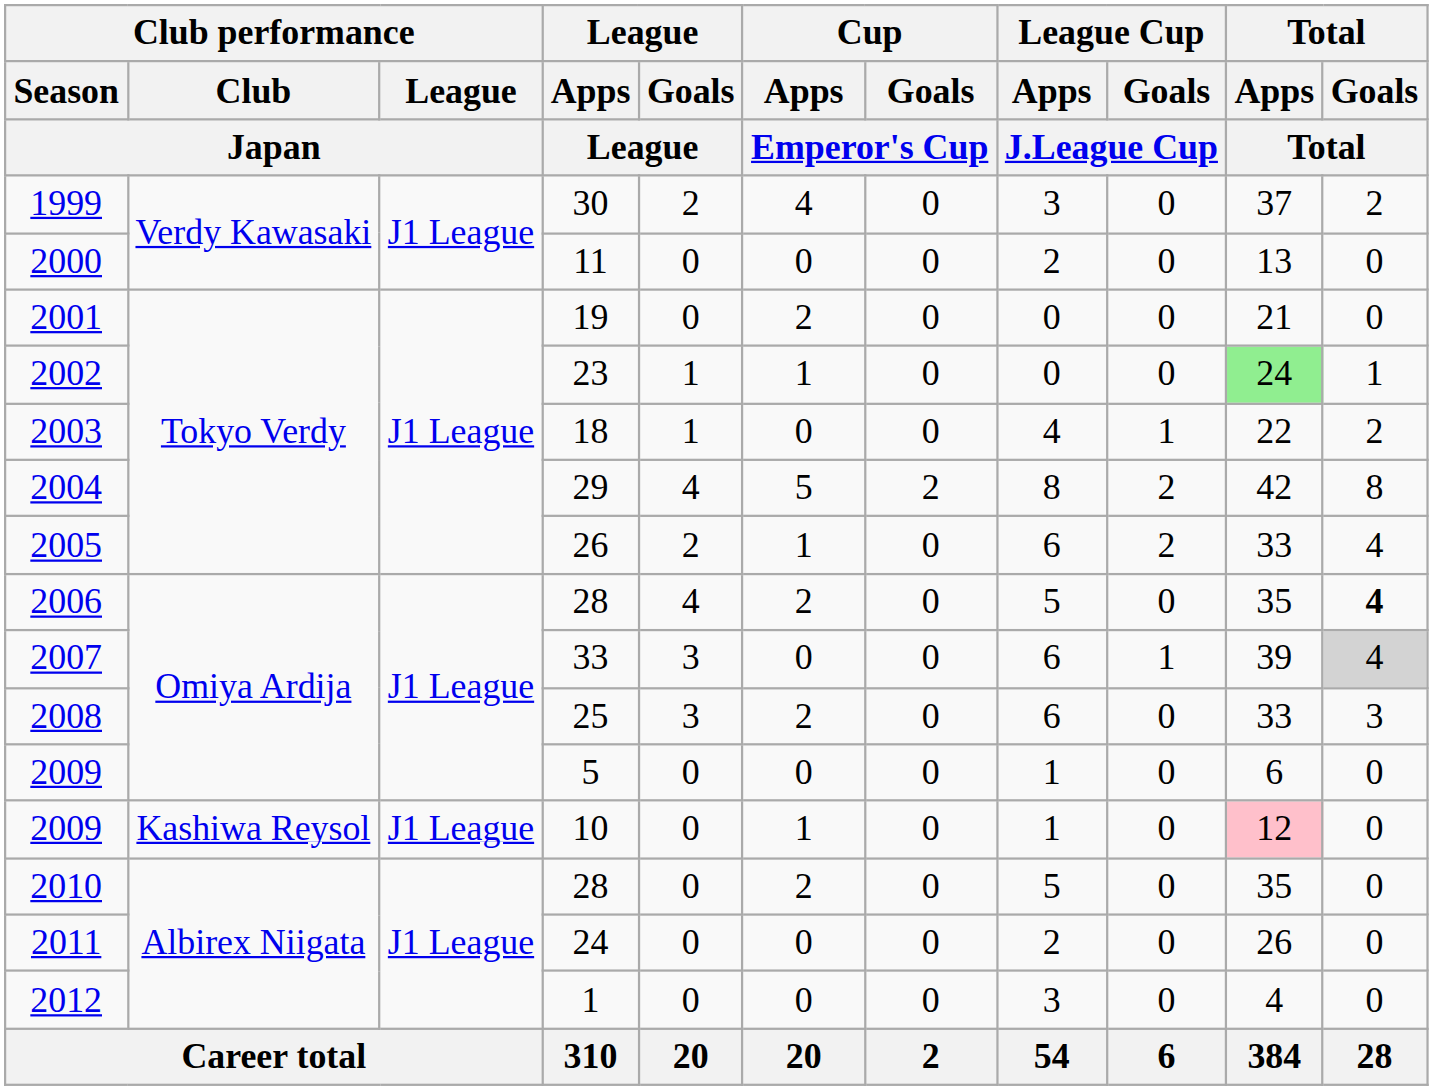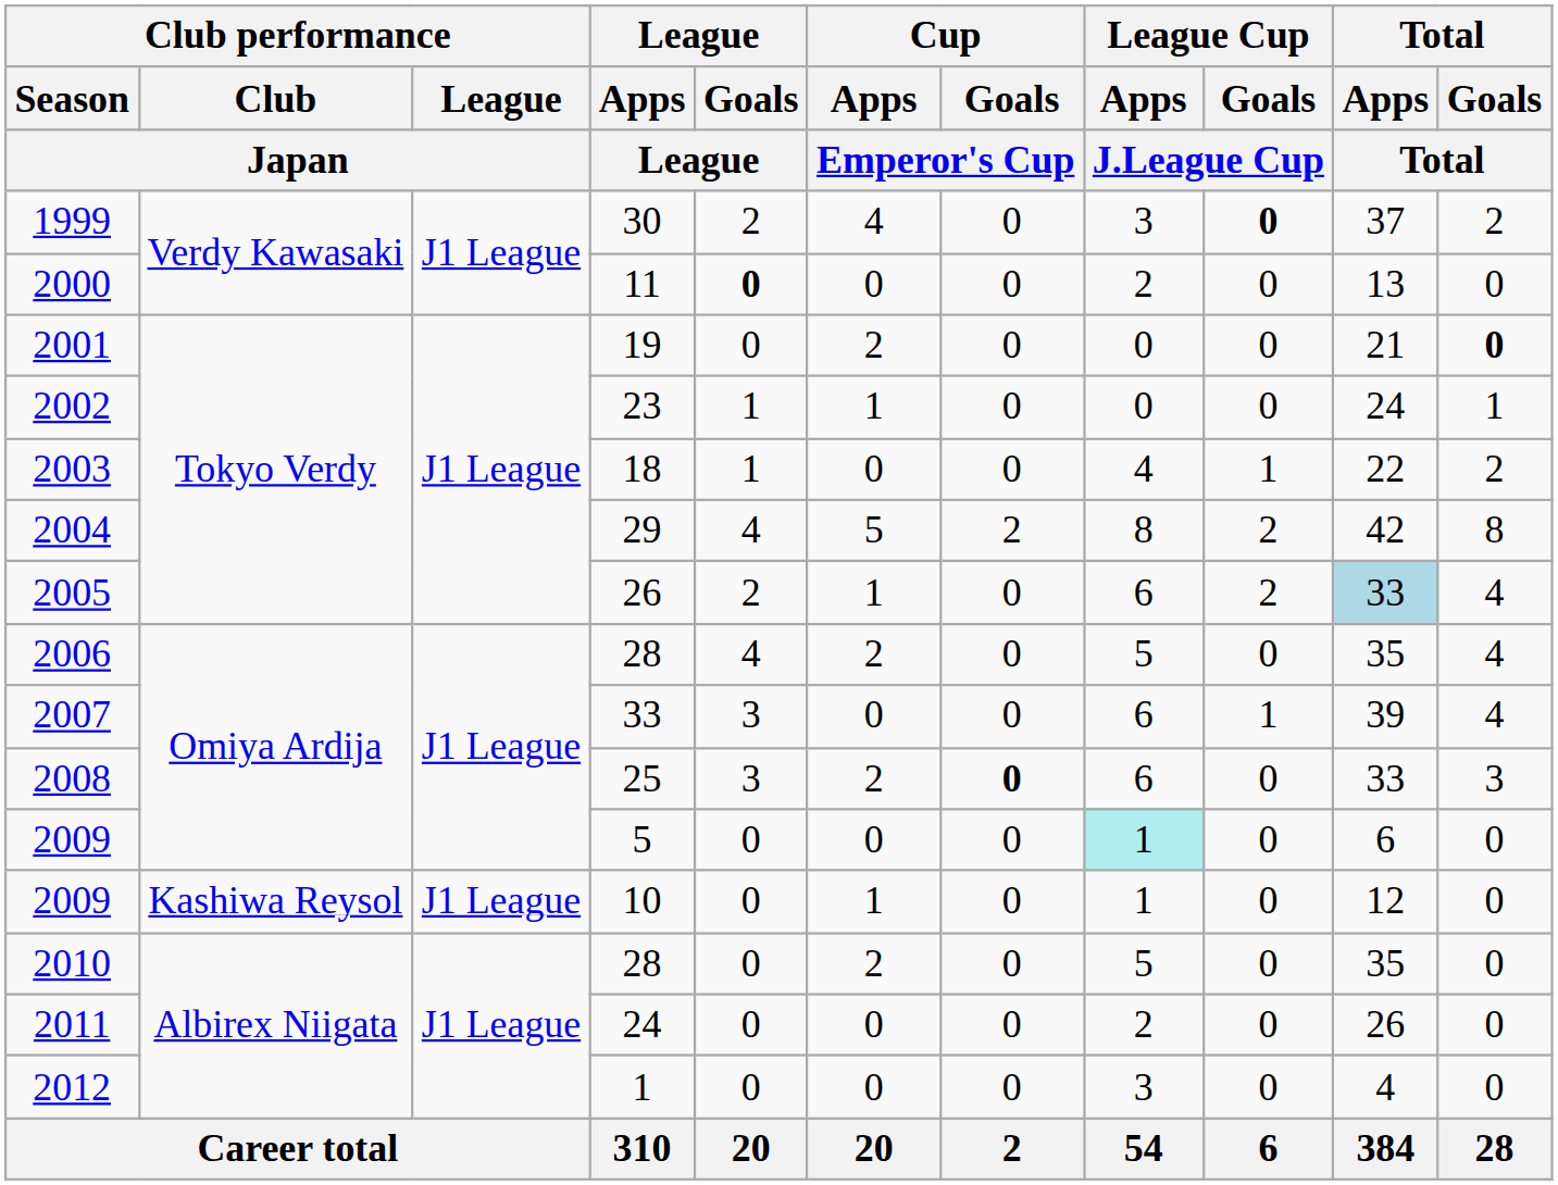1999 | League Cup / Goals / J.League Cup: normal -> bold
2000 | League / Goals / League: normal -> bold
2001 | Total / Goals / Total: normal -> bold
2002 | Total / Apps / Total: lightgreen background -> no background
2005 | Total / Apps / Total: no background -> lightblue background
2006 | Total / Goals / Total: bold -> normal
2007 | Total / Goals / Total: lightgrey background -> no background
2008 | Cup / Goals / Emperor's Cup: normal -> bold
2009 / 5 | League Cup / Apps / J.League Cup: no background -> paleturquoise background
2009 / 10 | Total / Apps / Total: pink background -> no background
